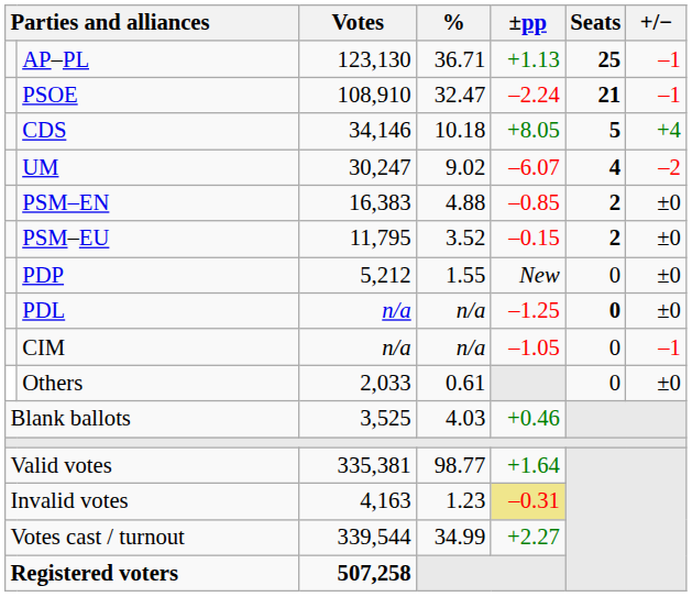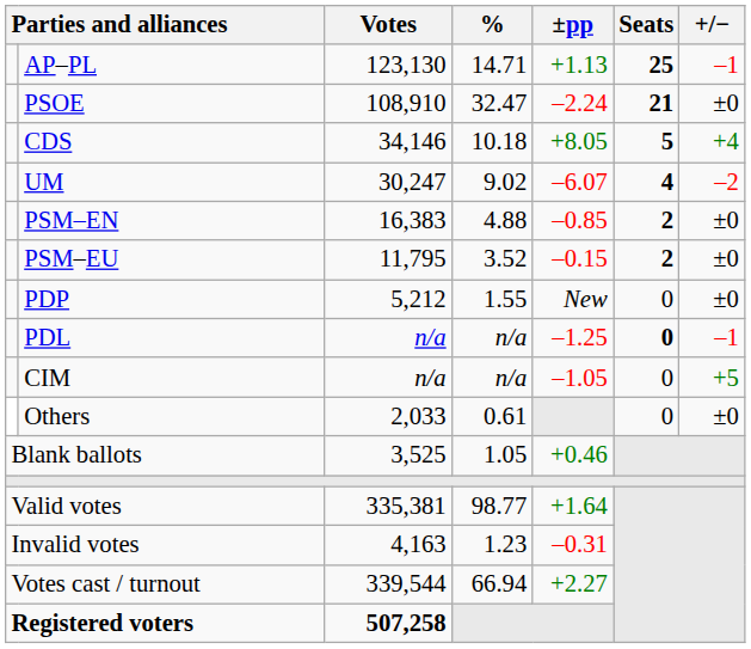AP–PL | %: 36.71 -> 14.71
PSOE | +/−: –1 -> ±0
PDL | +/−: ±0 -> –1
CIM | +/−: –1 -> +5
Blank ballots | %: 4.03 -> 1.05
Invalid votes | ±pp: khaki background -> no background
Votes cast / turnout | %: 34.99 -> 66.94
